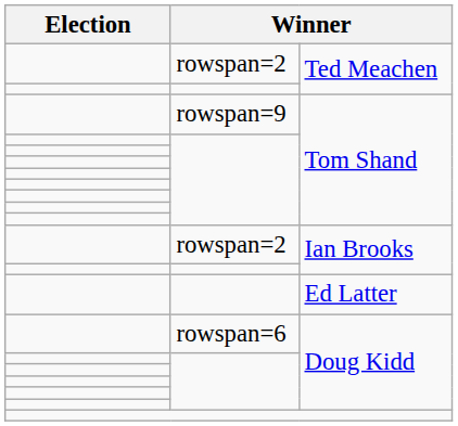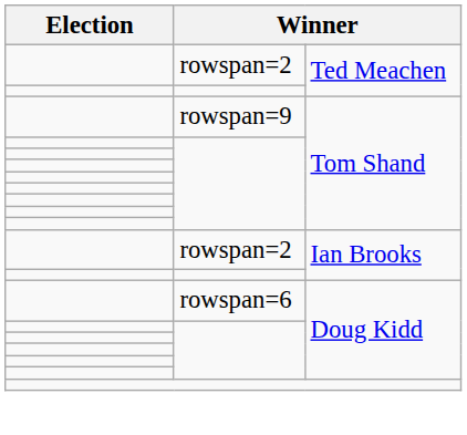- row: Ed Latter
